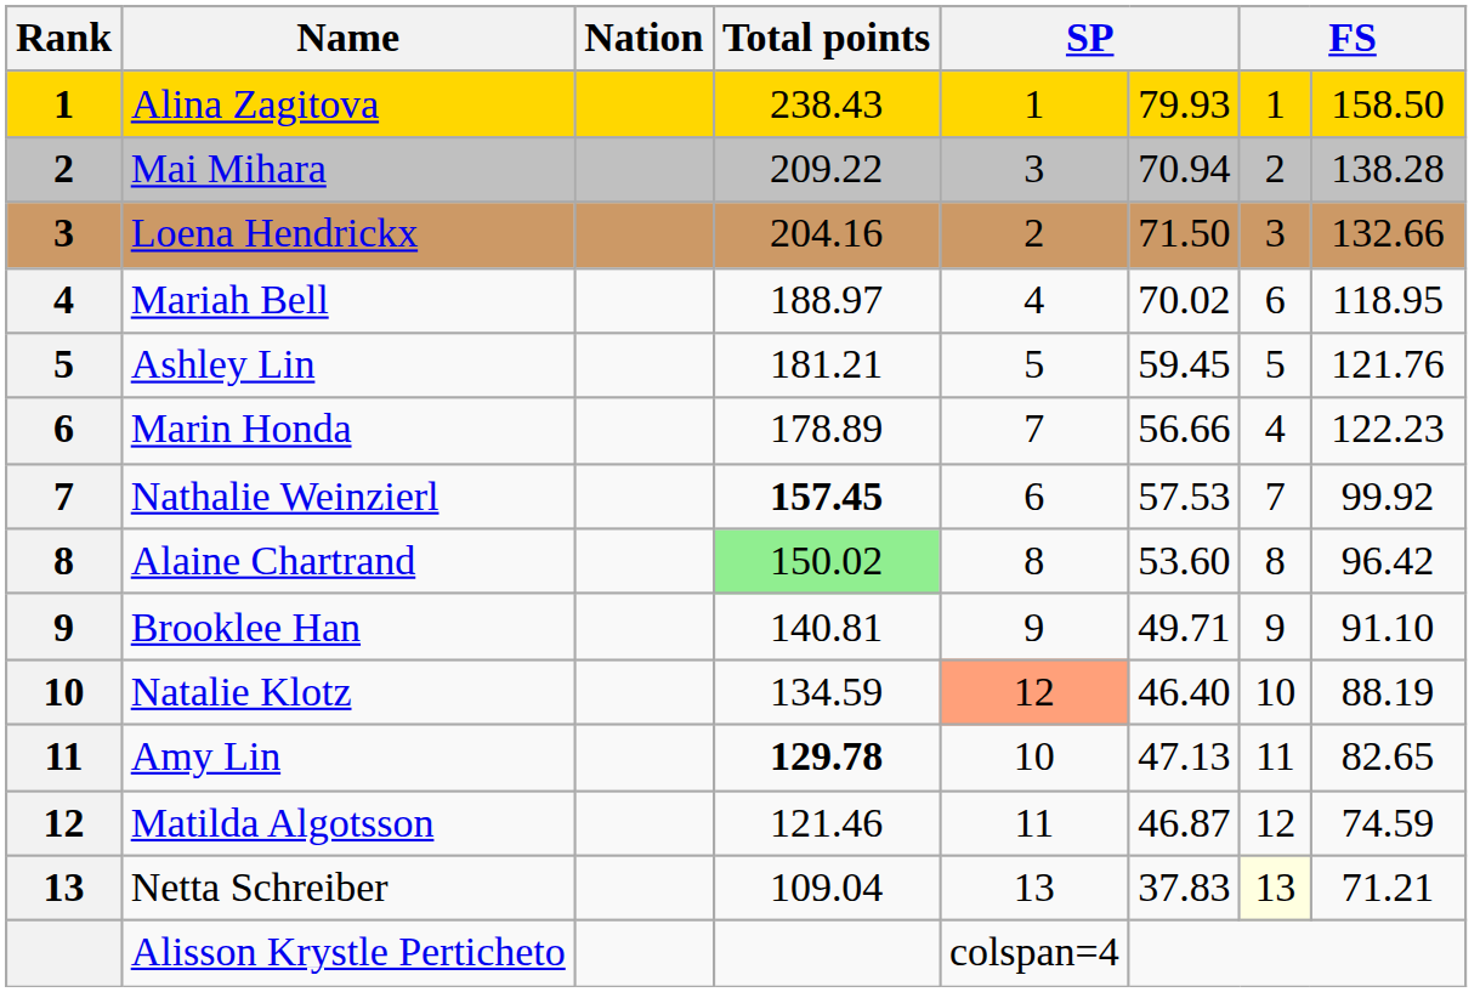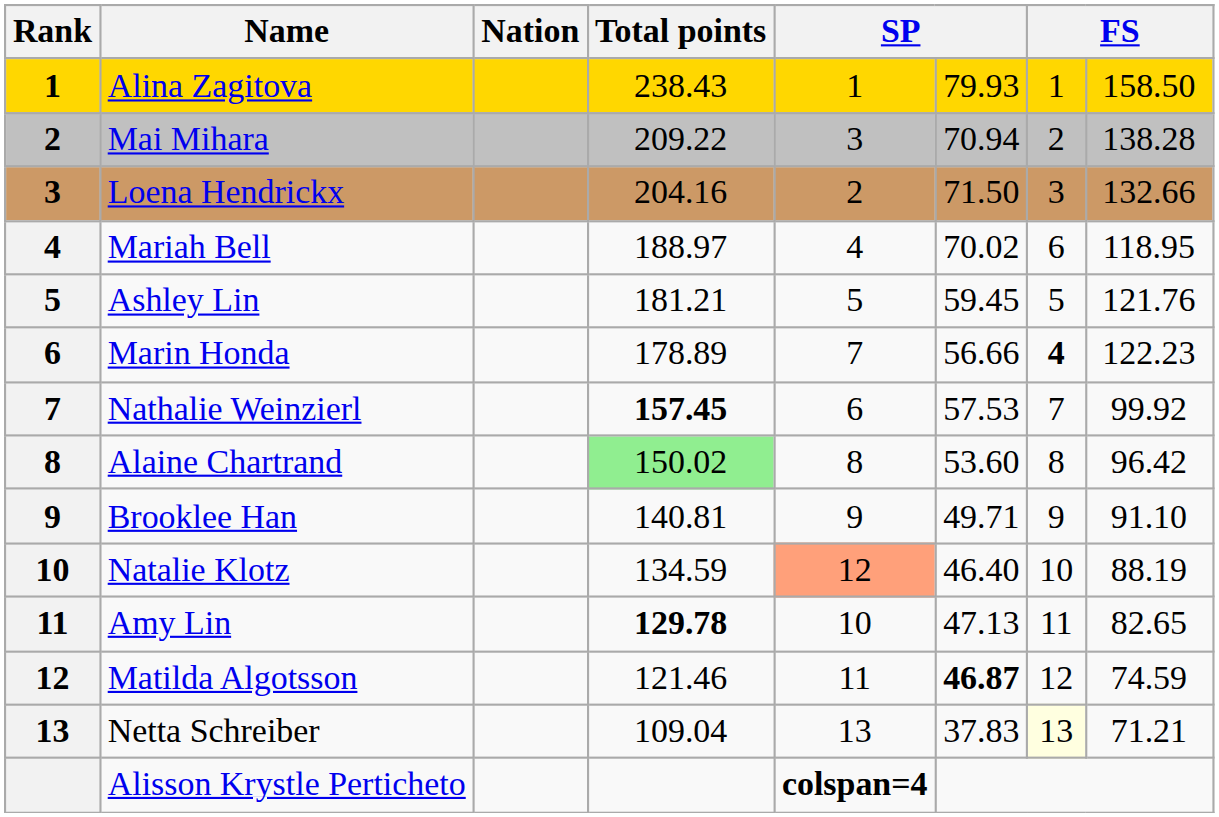Marin Honda | column 7: normal -> bold
Matilda Algotsson | column 6: normal -> bold
Alisson Krystle Perticheto | column 5: normal -> bold
